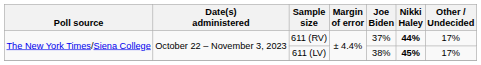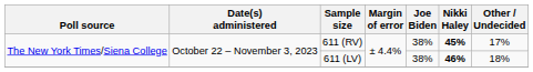611 (RV) | Joe Biden: 37% -> 38%
611 (RV) | Nikki Haley: 44% -> 45%
611 (LV) | Nikki Haley: 45% -> 46%
611 (LV) | Other / Undecided: 17% -> 18%
